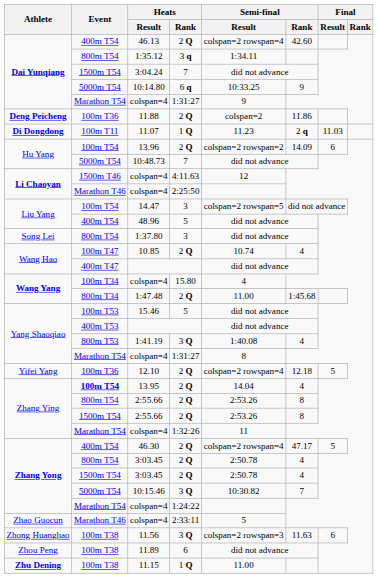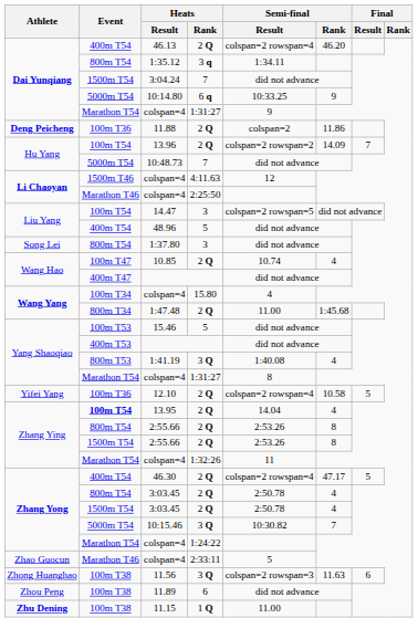46.13 | Semi-final / Rank: 42.60 -> 46.20
- row: Di Dongdong | 100m T11 | 11.07 | 1 Q | 11.23 | 2 q | 11.03
13.96 | Final / Result: 6 -> 7
12.10 | Semi-final / Rank: 12.18 -> 10.58
